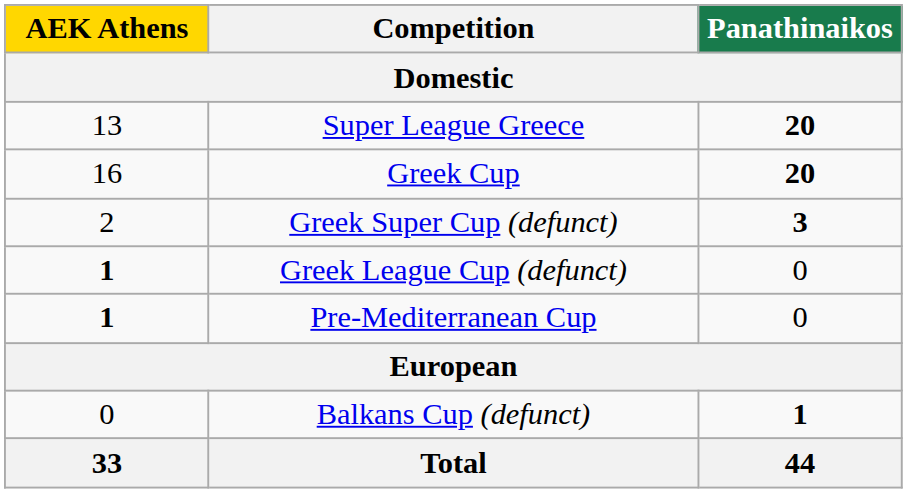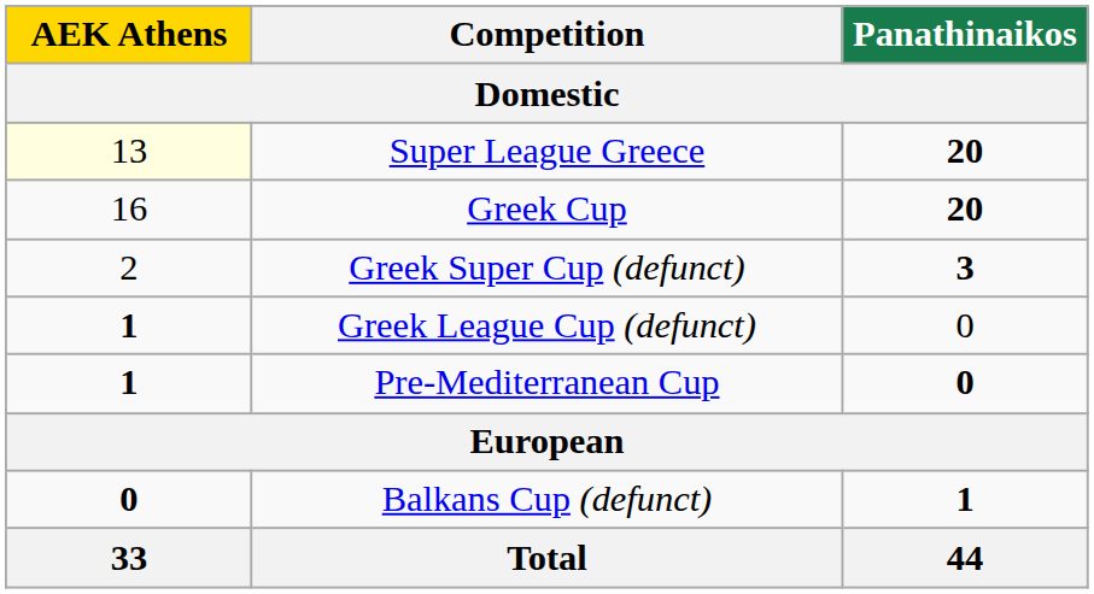Super League Greece | AEK Athens: no background -> lightyellow background
Pre-Mediterranean Cup | Panathinaikos: normal -> bold
Balkans Cup (defunct) | AEK Athens: normal -> bold
